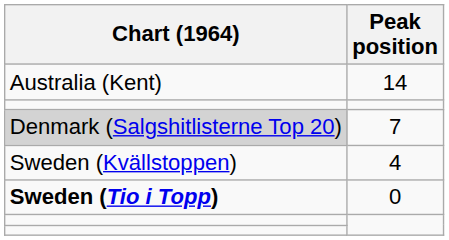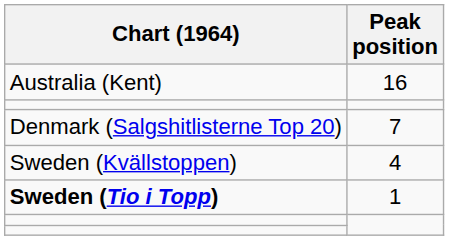row 2 | Peak position: 14 -> 16
row 4 | Chart (1964): lightgrey background -> no background
row 6 | Peak position: 0 -> 1
